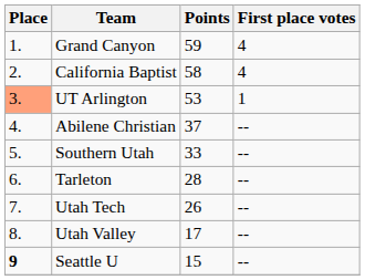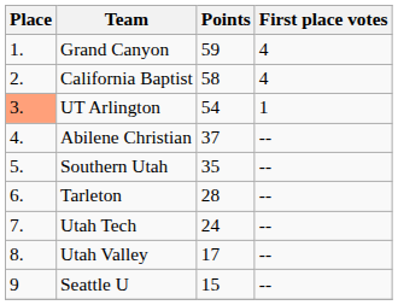UT Arlington | Points: 53 -> 54
Southern Utah | Points: 33 -> 35
Utah Tech | Points: 26 -> 24
Seattle U | Place: bold -> normal
